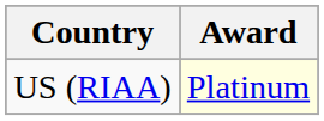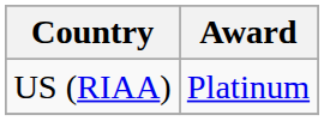US (RIAA) | Award: lightyellow background -> no background
